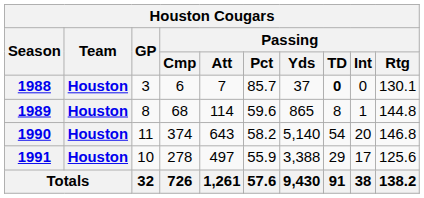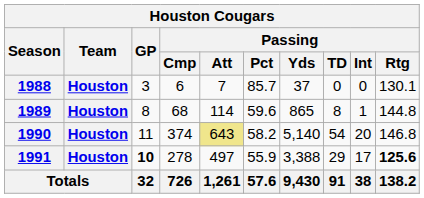1988 | Passing / TD: bold -> normal
1990 | Passing / Att: no background -> khaki background
1991 | GP: normal -> bold
1991 | Passing / Rtg: normal -> bold
